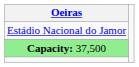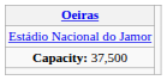Capacity: 37,500 | Oeiras: lightgreen background -> no background
